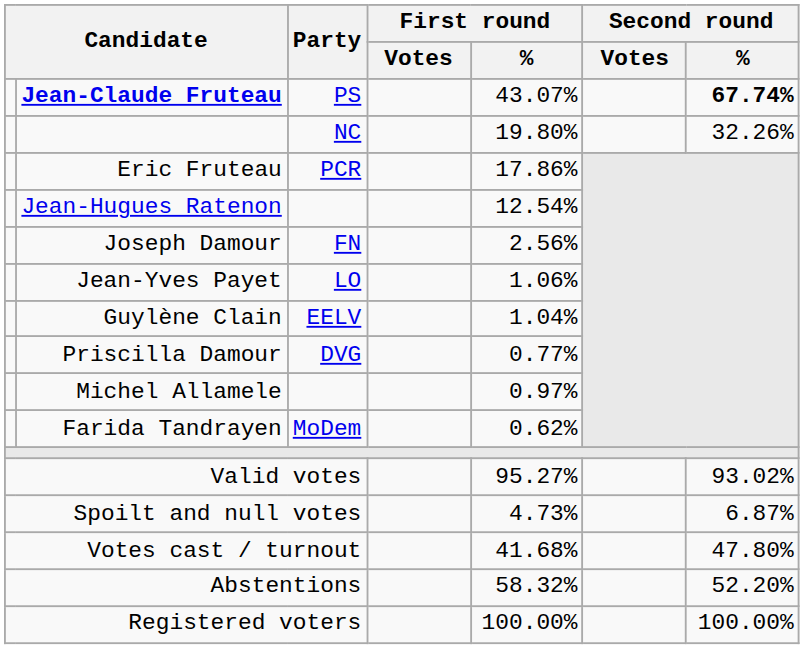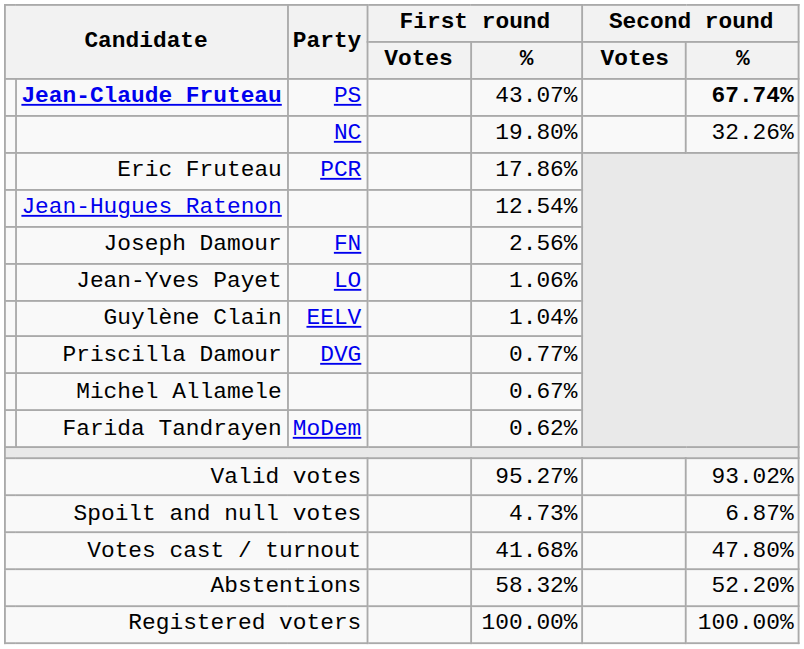Michel Allamele | First round / %: 0.97% -> 0.67%
